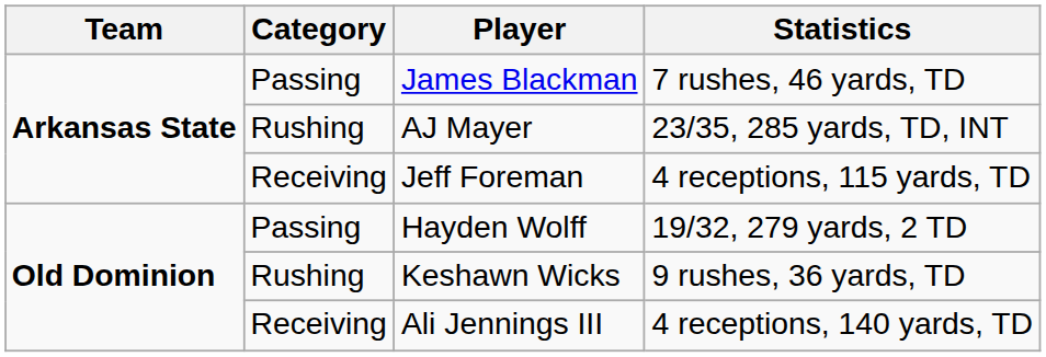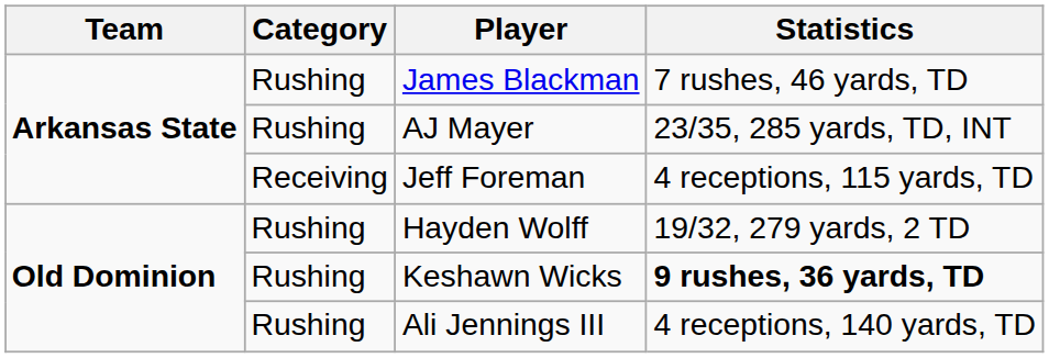James Blackman | Category: Passing -> Rushing
Hayden Wolff | Category: Passing -> Rushing
Keshawn Wicks | Statistics: normal -> bold
Ali Jennings III | Category: Receiving -> Rushing
